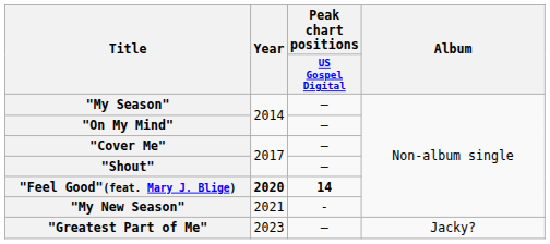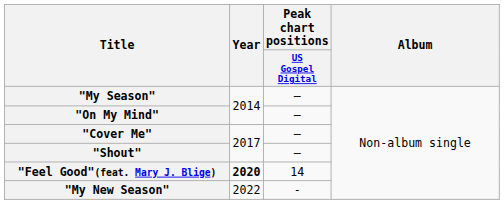"Feel Good"(feat. Mary J. Blige) | Peak chart positions / US Gospel Digital: bold -> normal
"My New Season" | Year: 2021 -> 2022
- row: "Greatest Part of Me" | 2023 | — | Jacky?
